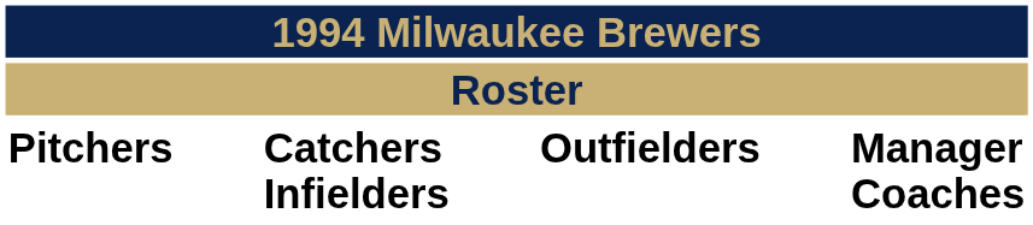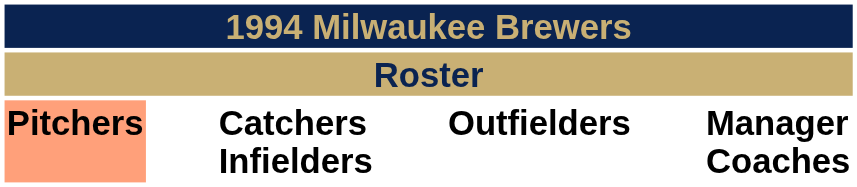Pitchers | column 1: no background -> lightsalmon background
